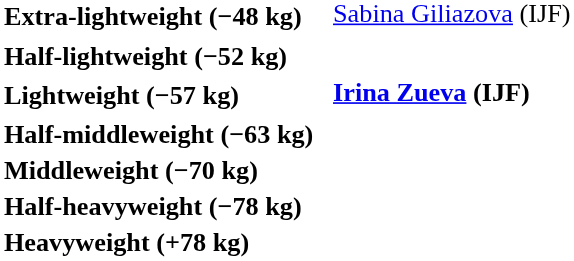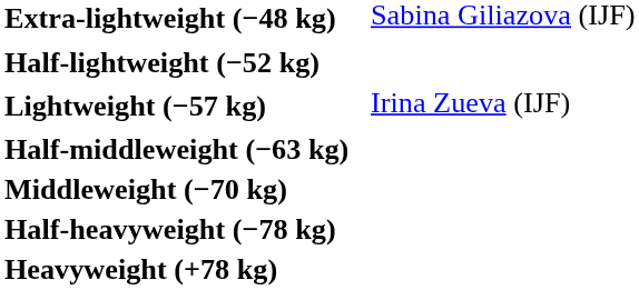Lightweight (−57 kg) / Irina Zueva (IJF) | column 2: bold -> normal
